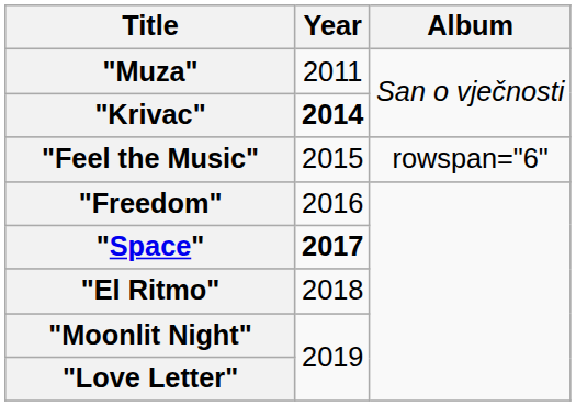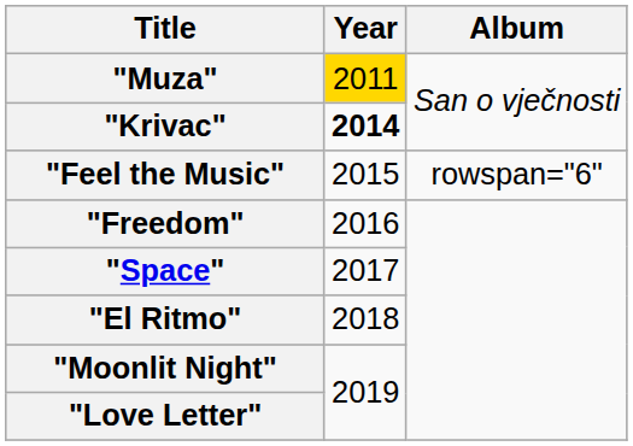"Muza" | Year: no background -> gold background
"Space" | Year: bold -> normal
